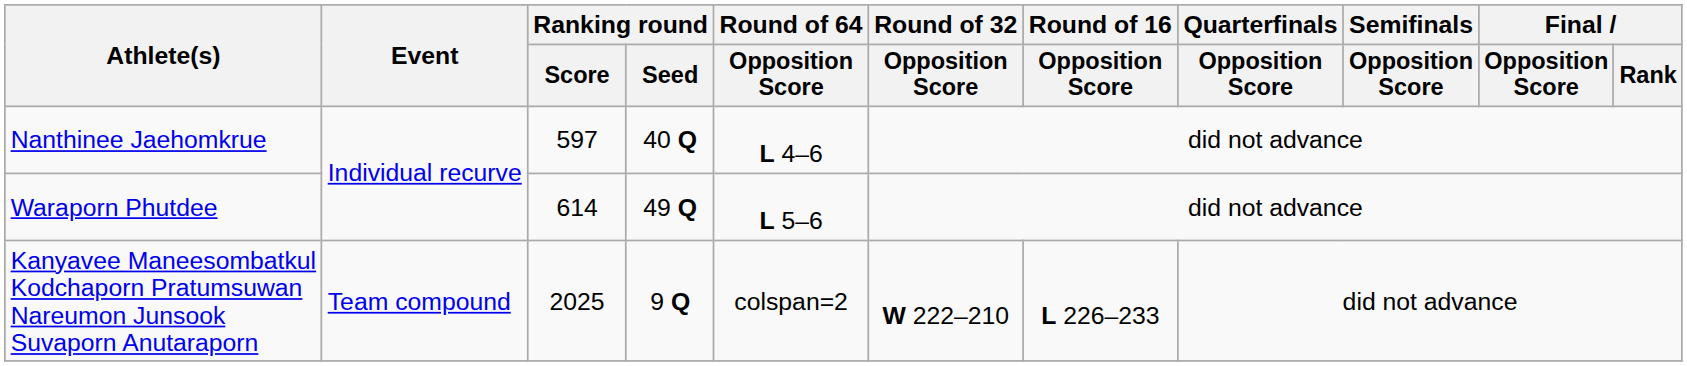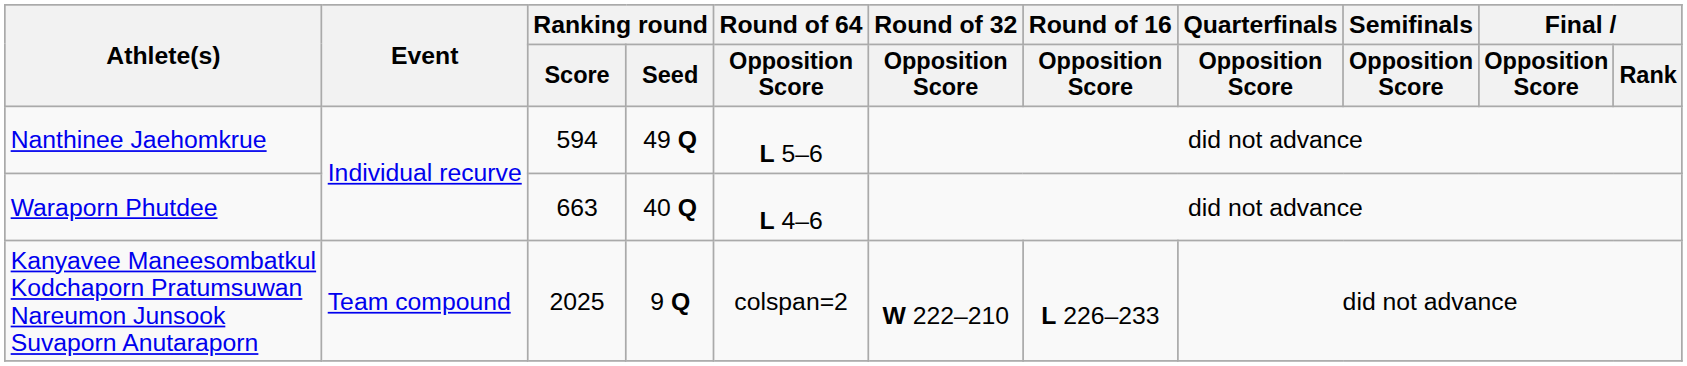Nanthinee Jaehomkrue | Ranking round / Score: 597 -> 594
Nanthinee Jaehomkrue | Ranking round / Seed: 40 Q -> 49 Q
Nanthinee Jaehomkrue | Round of 64 / Opposition Score: L 4–6 -> L 5–6
Waraporn Phutdee | Ranking round / Score: 614 -> 663
Waraporn Phutdee | Ranking round / Seed: 49 Q -> 40 Q
Waraporn Phutdee | Round of 64 / Opposition Score: L 5–6 -> L 4–6
